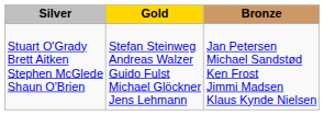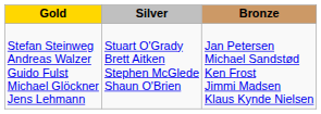columns swapped: Gold <-> Silver
